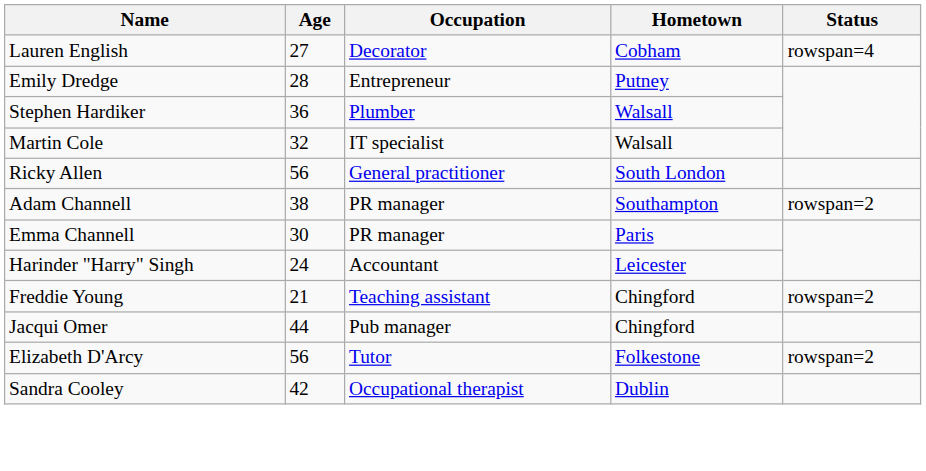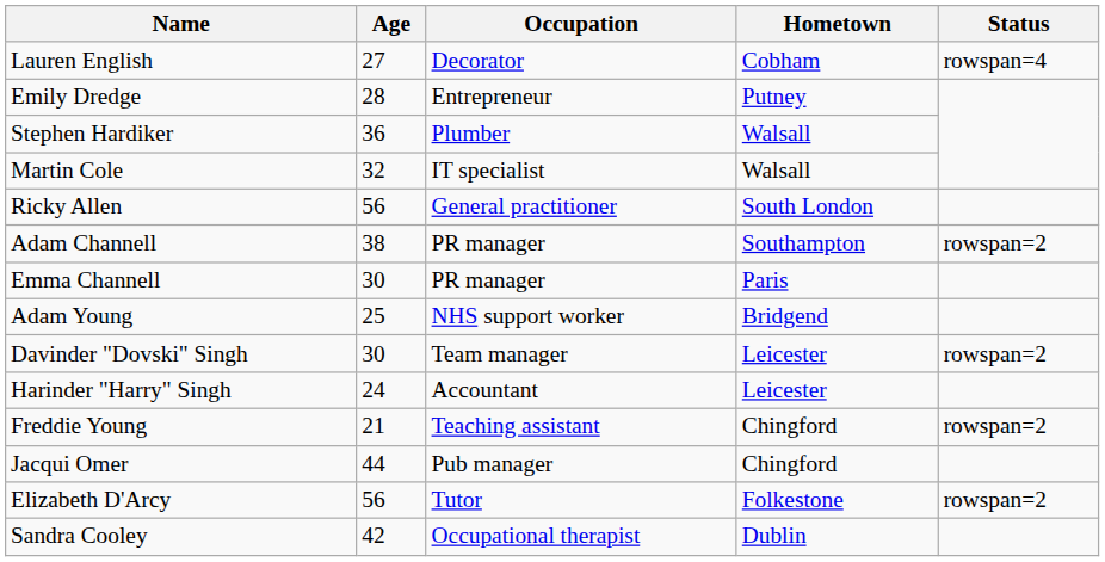+ row: Adam Young | 25 | NHS support worker | Bridgend
+ row: Davinder "Dovski" Singh | 30 | Team manager | Leicester | rowspan=2
